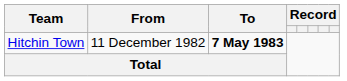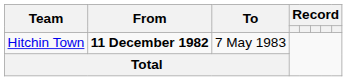Hitchin Town | From: normal -> bold
Hitchin Town | To: bold -> normal
